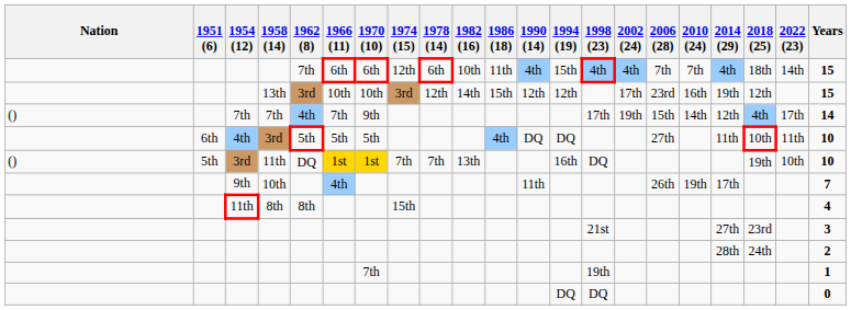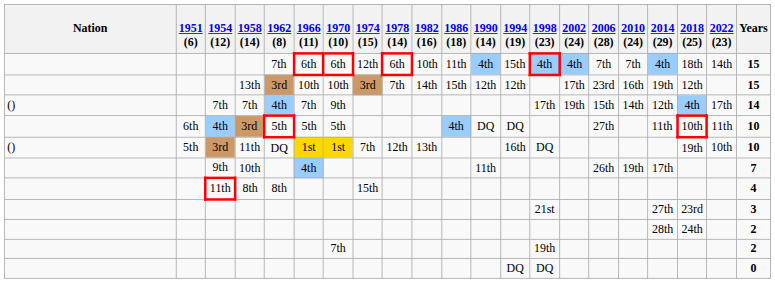row 3 | 1978 (14): 12th -> 7th
row 6 | 1978 (14): 7th -> 12th
row 11 | Years: 1 -> 2
